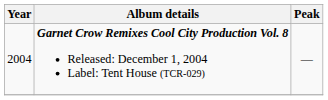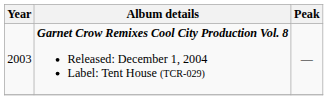row 2 | Year: 2004 -> 2003
